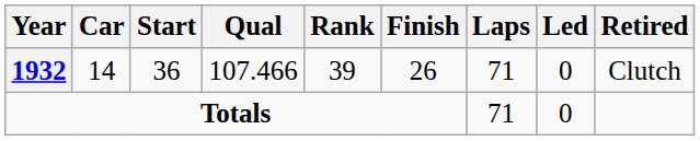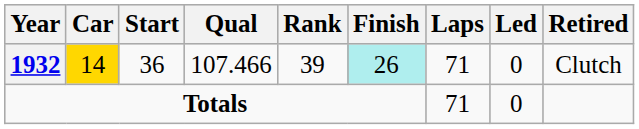1932 | Car: no background -> gold background
1932 | Finish: no background -> paleturquoise background
